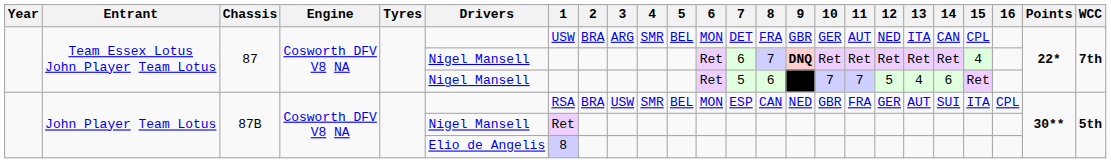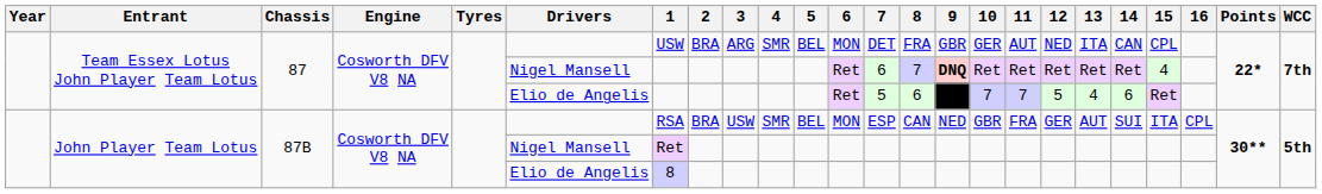row 4 | Drivers: Nigel Mansell -> Elio de Angelis
